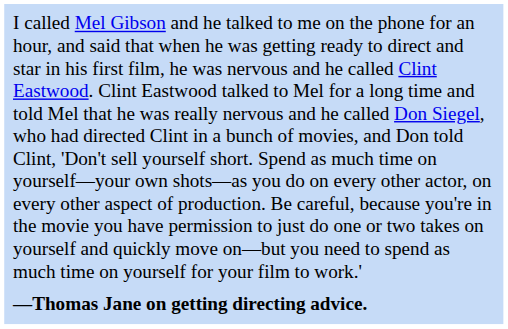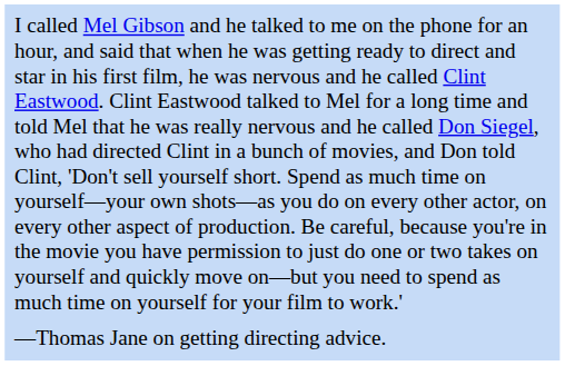row 2 | column 1: bold -> normal
